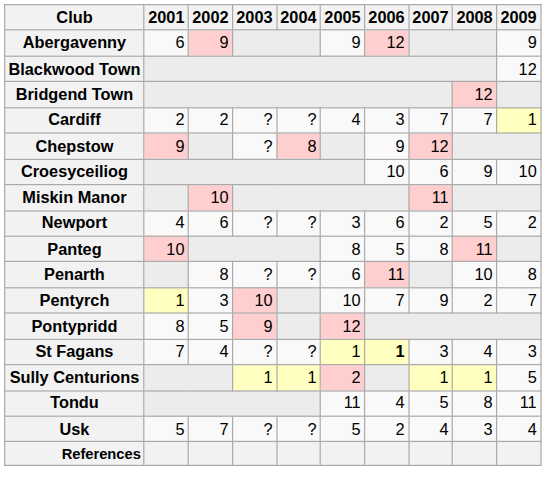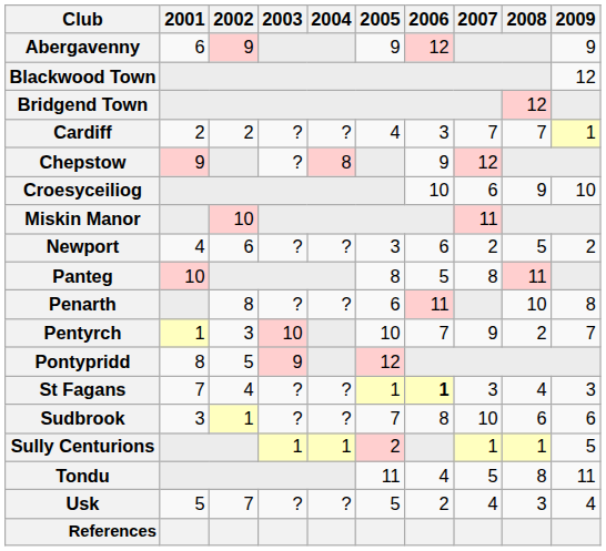+ row: Sudbrook | 3 | 1 | ? | ? | 7 | 8 | 10 | 6 | 6
